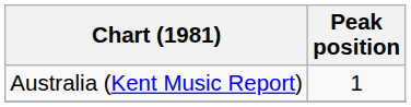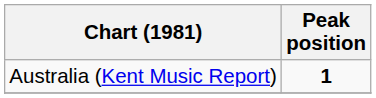Australia (Kent Music Report) | Peak position: normal -> bold
